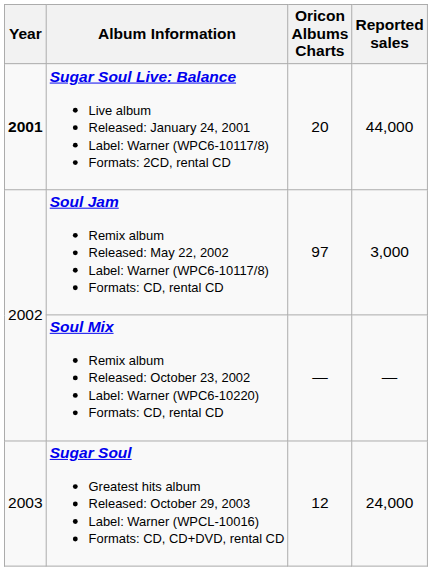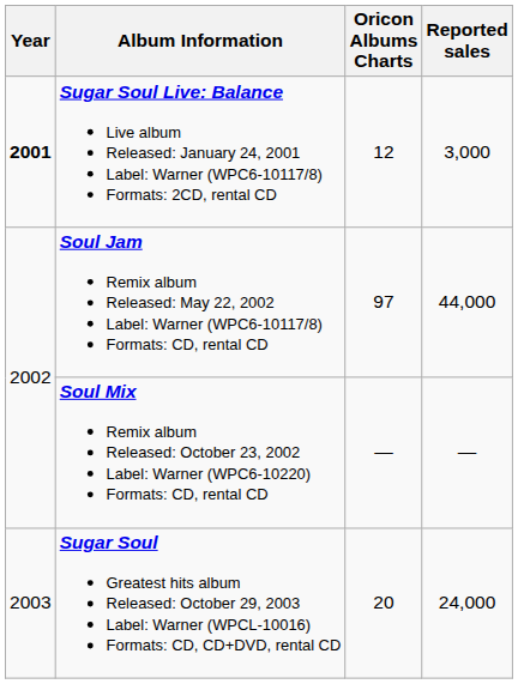row 2 | Oricon Albums Charts: 20 -> 12
row 2 | Reported sales: 44,000 -> 3,000
row 3 | Reported sales: 3,000 -> 44,000
row 5 | Oricon Albums Charts: 12 -> 20
